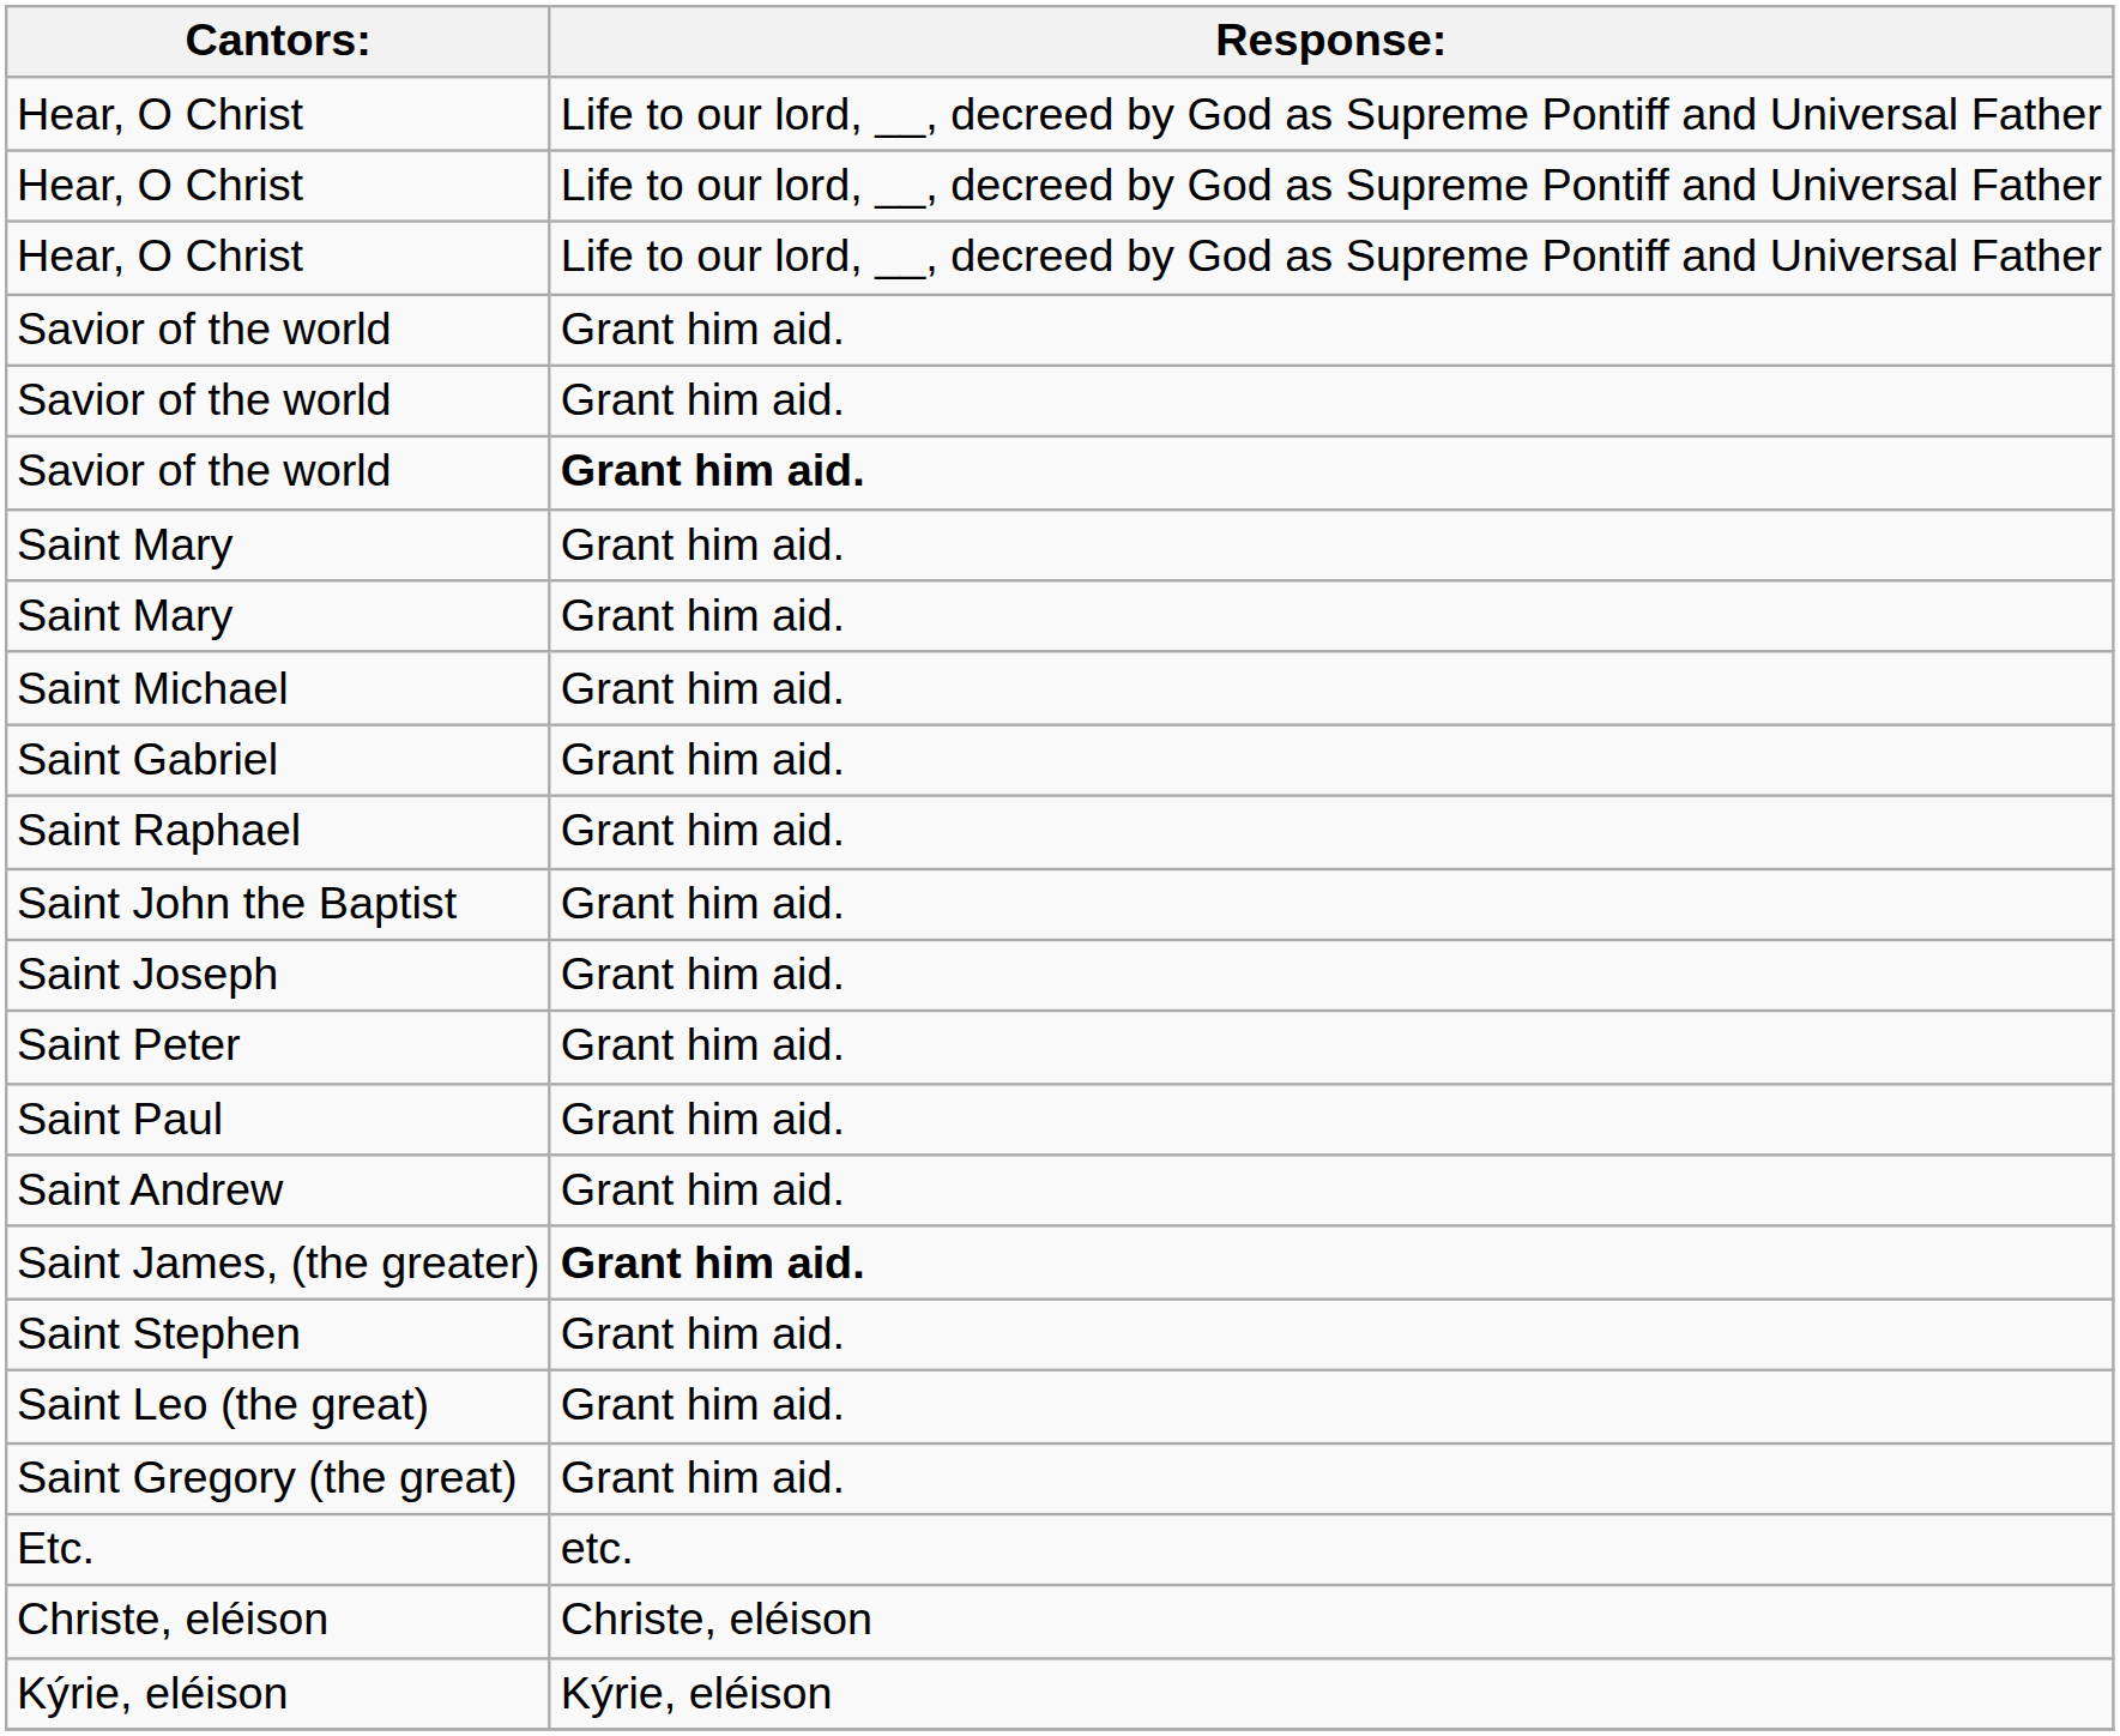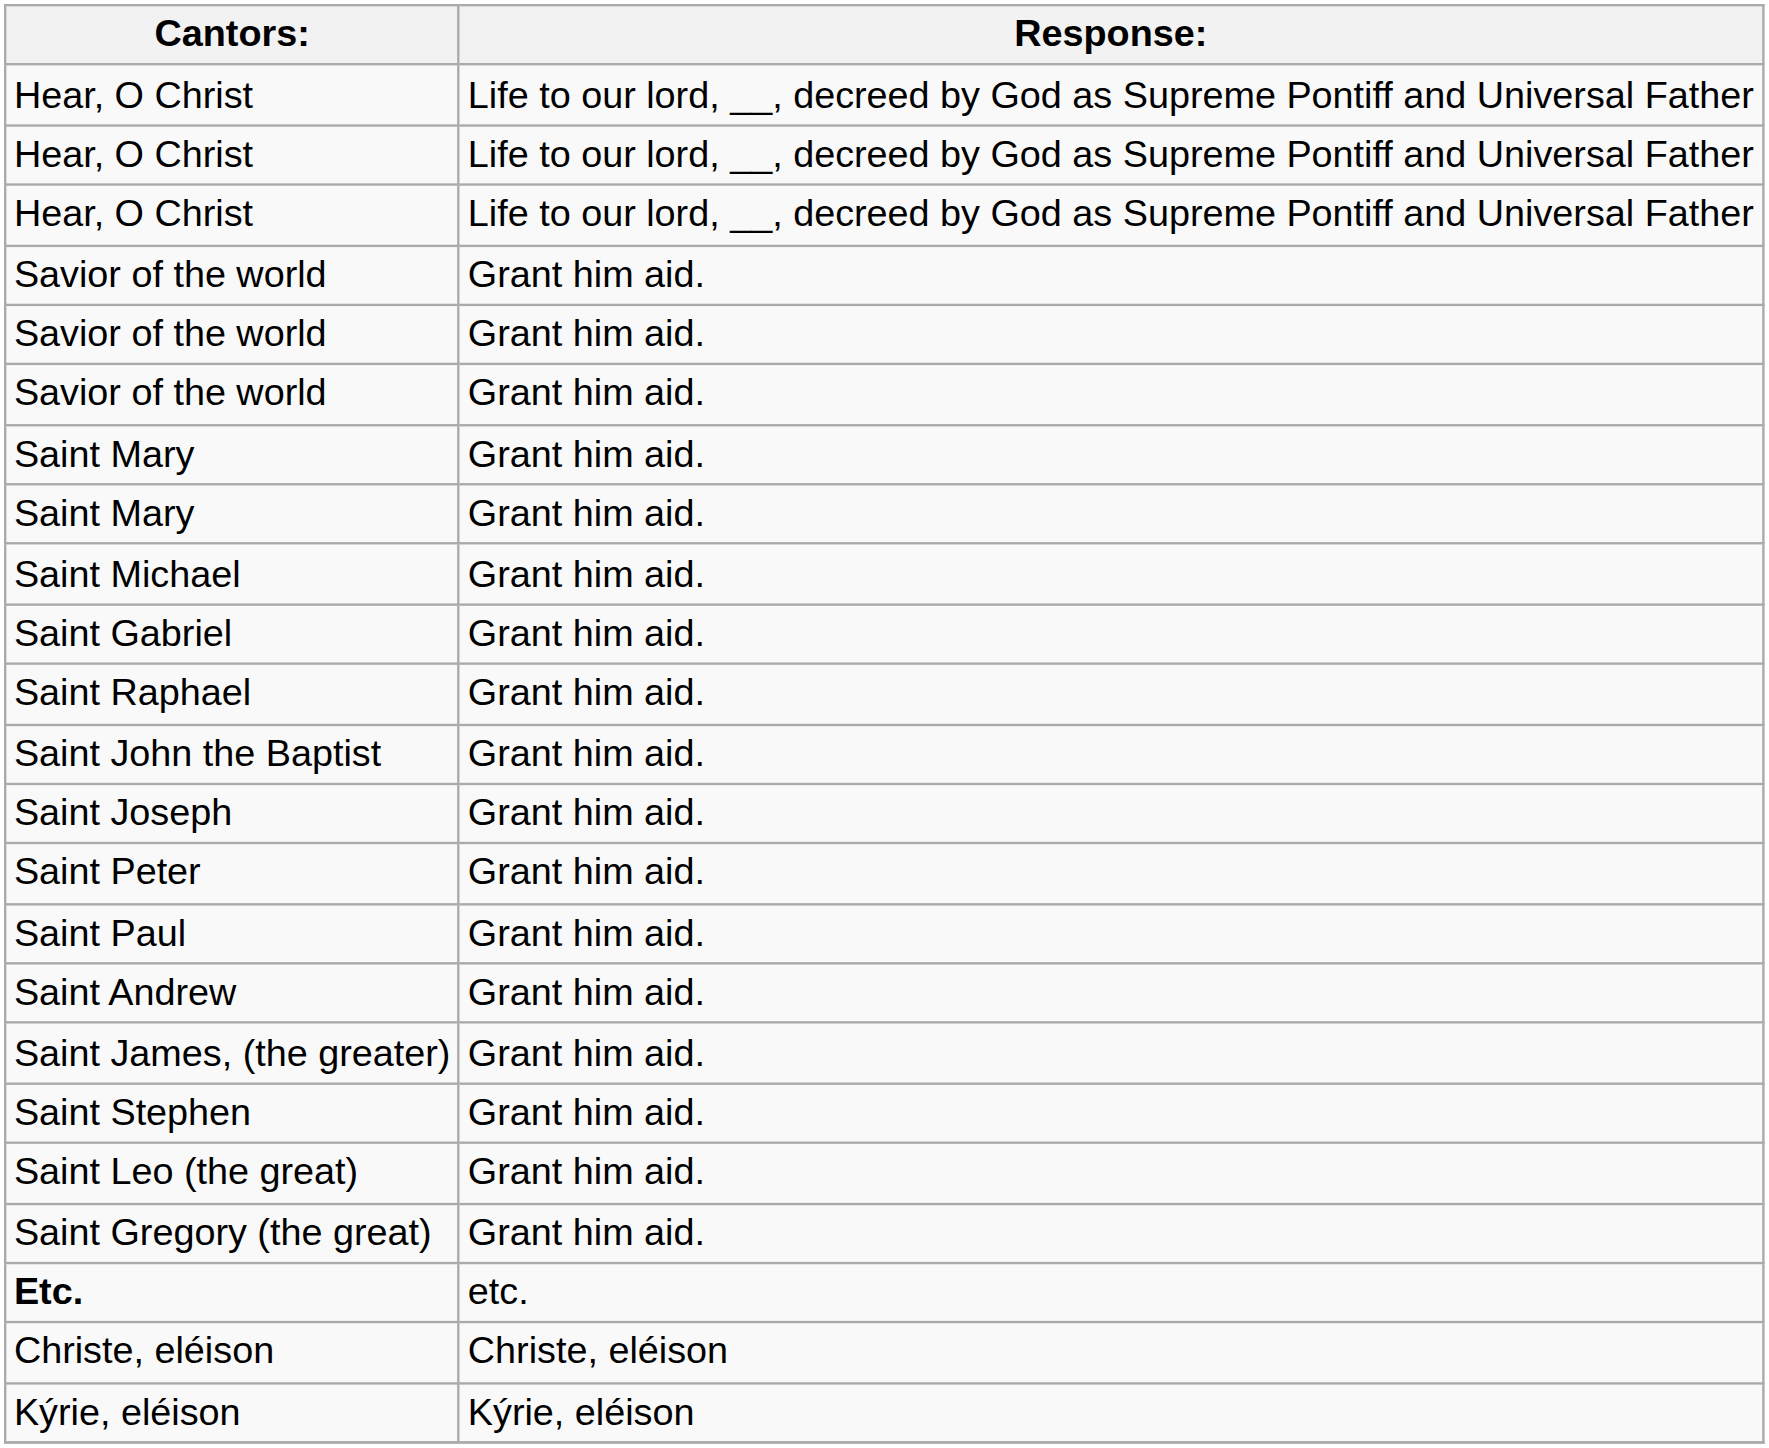row 7 | Response:: bold -> normal
row 18 | Response:: bold -> normal
row 22 | Cantors:: normal -> bold
